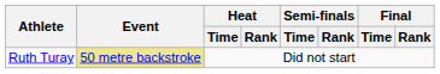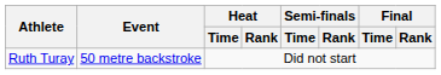Ruth Turay | Event: khaki background -> no background
